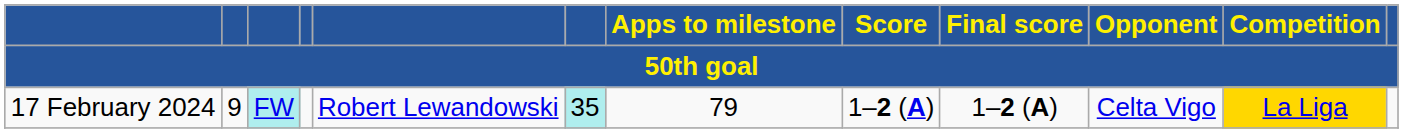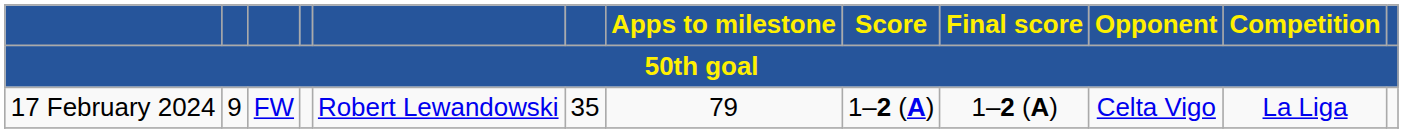17 February 2024 | column 3: paleturquoise background -> no background
17 February 2024 | column 6: paleturquoise background -> no background
17 February 2024 | Competition: gold background -> no background
